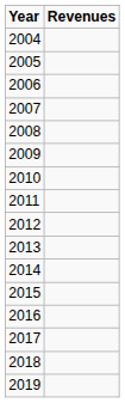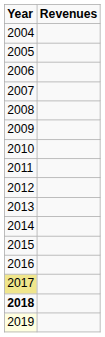2017 | Year: no background -> khaki background
2018 | Year: normal -> bold
2019 | Year: no background -> lightyellow background
